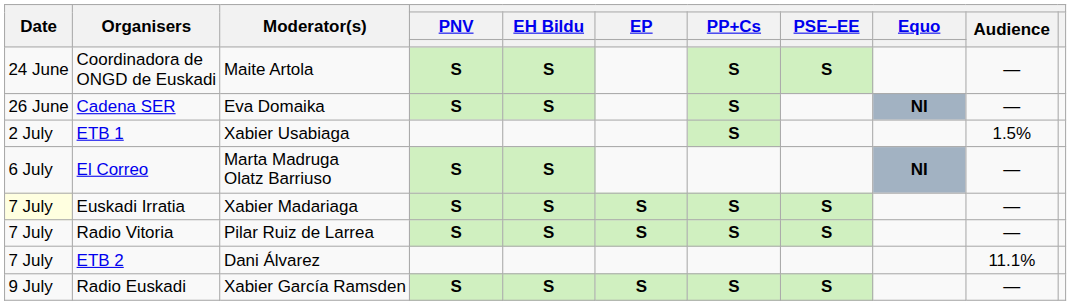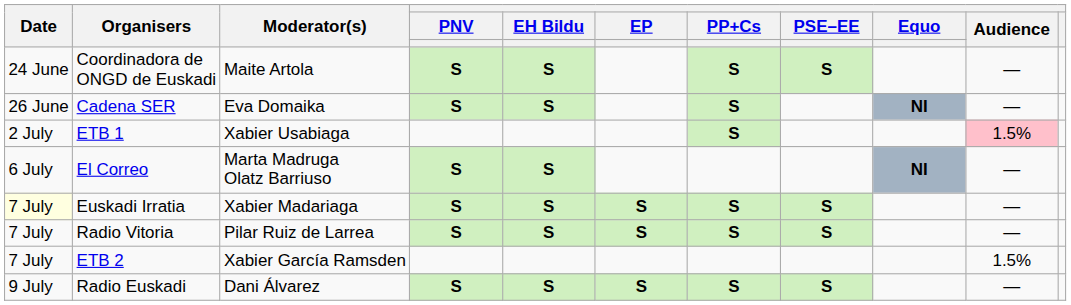ETB 1 | Audience: no background -> pink background
ETB 2 | Moderator(s): Dani Álvarez -> Xabier García Ramsden
ETB 2 | Audience: 11.1% -> 1.5%
Radio Euskadi | Moderator(s): Xabier García Ramsden -> Dani Álvarez
